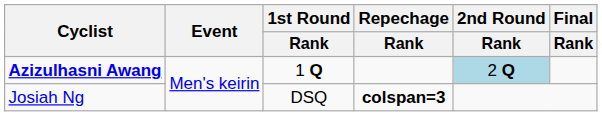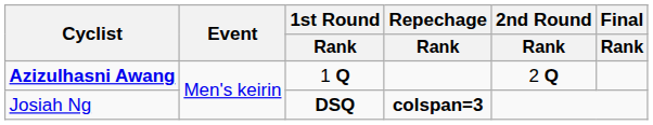Azizulhasni Awang | 2nd Round / Rank: lightblue background -> no background
Josiah Ng | 1st Round / Rank: normal -> bold
